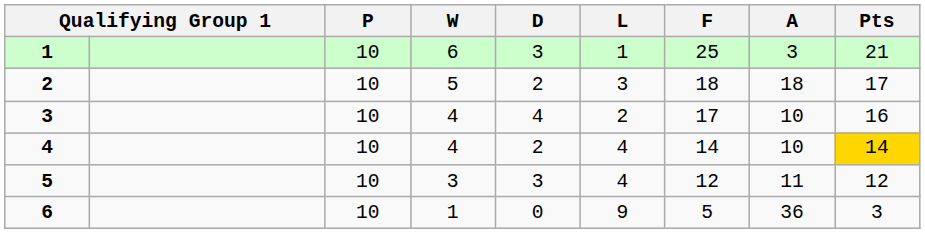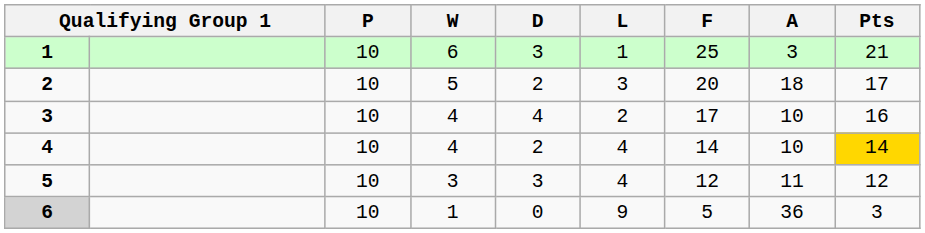row 3 | F: 18 -> 20
row 7 | column 1: no background -> lightgrey background
